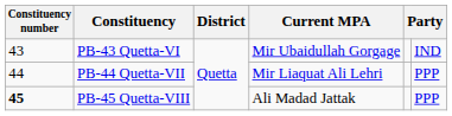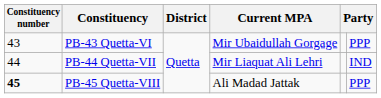PB-43 Quetta-VI | column 6: IND -> PPP
PB-44 Quetta-VII | column 6: PPP -> IND
